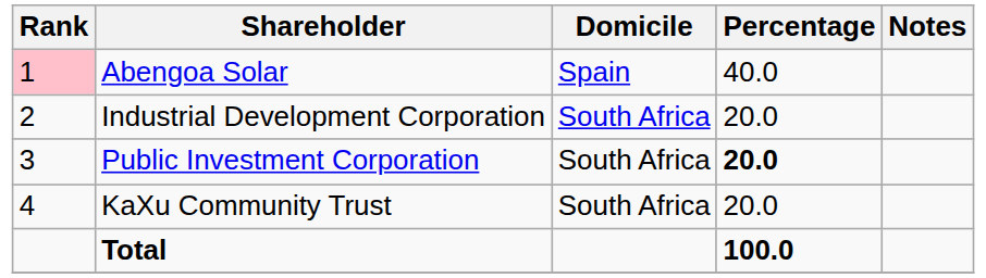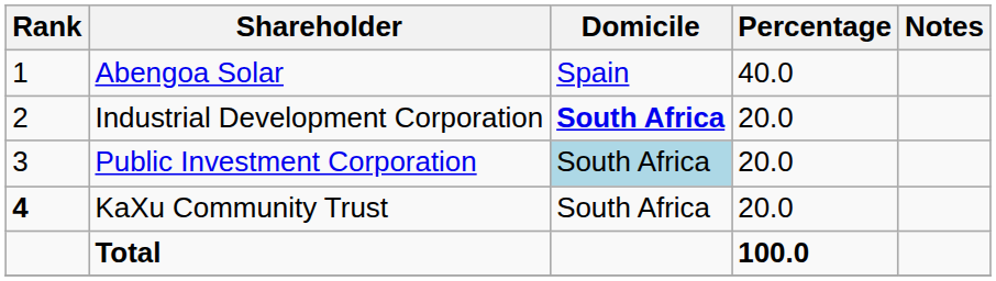Abengoa Solar | Rank: pink background -> no background
Industrial Development Corporation | Domicile: normal -> bold
Public Investment Corporation | Domicile: no background -> lightblue background
Public Investment Corporation | Percentage: bold -> normal
KaXu Community Trust | Rank: normal -> bold
